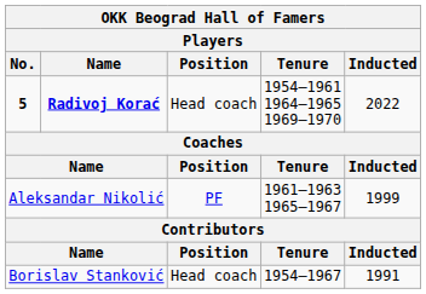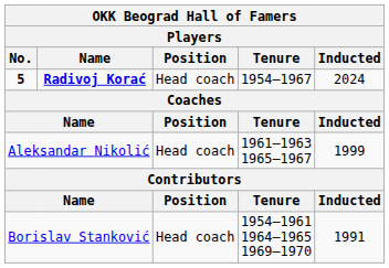5 | Tenure: 1954–1961 1964–1965 1969–1970 -> 1954–1967
5 | Inducted: 2022 -> 2024
Aleksandar Nikolić | Position: PF -> Head coach
Borislav Stanković | Tenure: 1954–1967 -> 1954–1961 1964–1965 1969–1970
